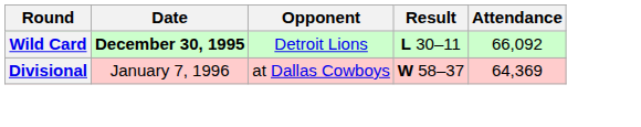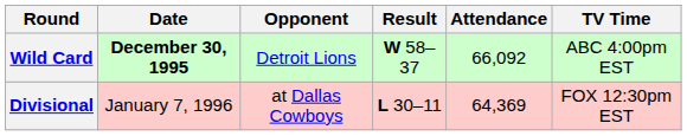+ column: TV Time | ABC 4:00pm EST | FOX 12:30pm EST
Wild Card | Result: L 30–11 -> W 58–37
Divisional | Result: W 58–37 -> L 30–11
